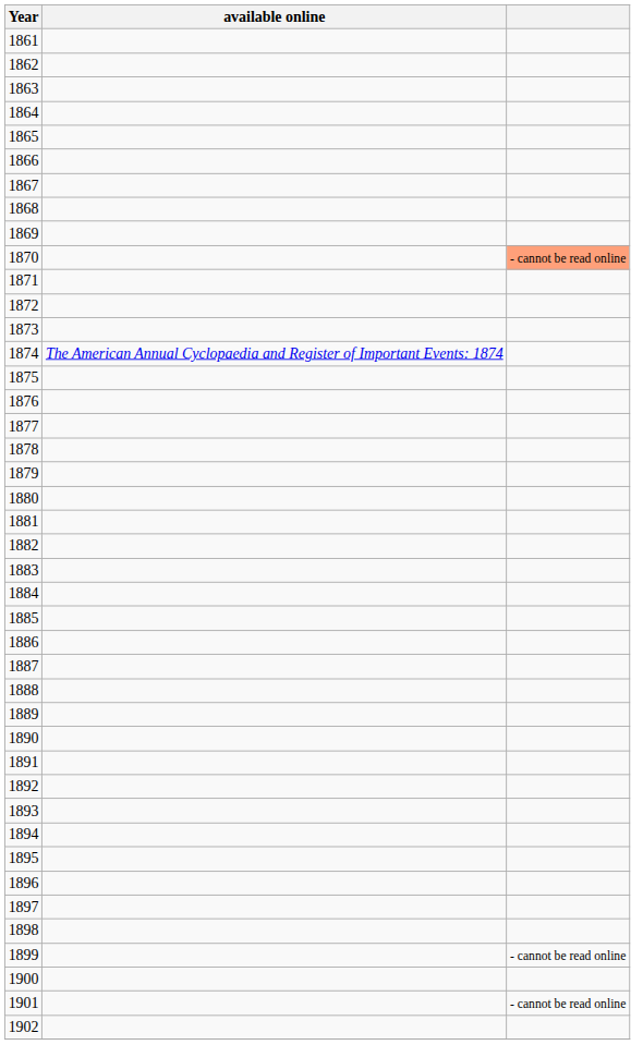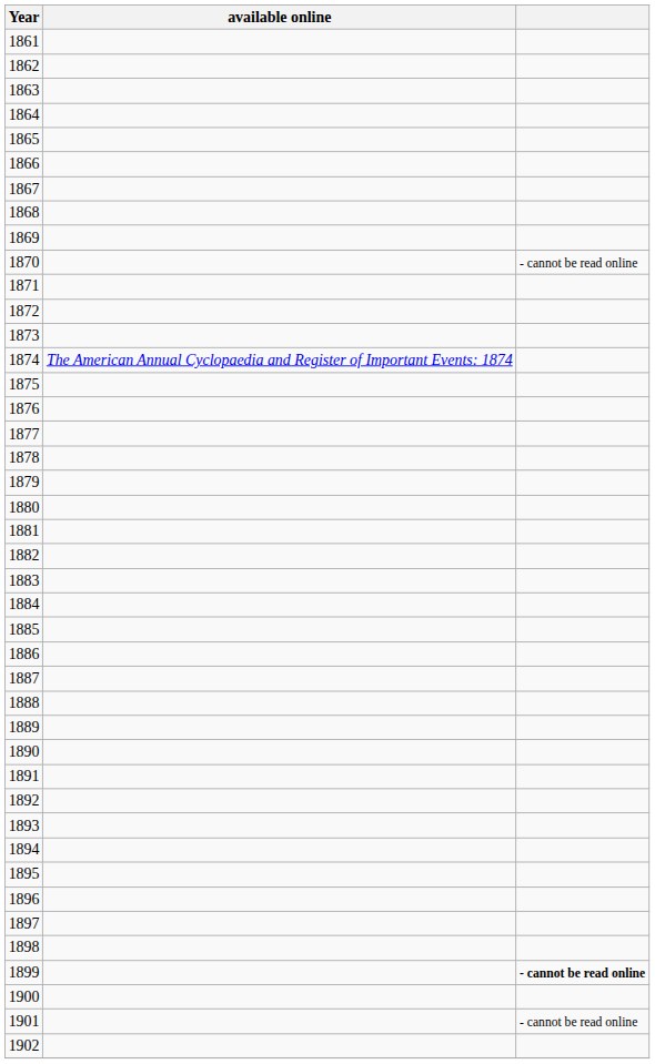1870 | column 3: lightsalmon background -> no background
1899 | column 3: normal -> bold
